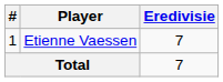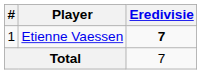1 | Eredivisie: normal -> bold
